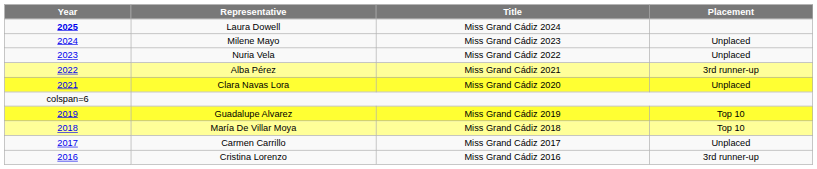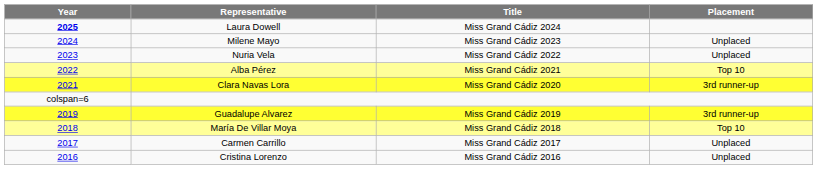Alba Pérez | Placement: 3rd runner-up -> Top 10
Clara Navas Lora | Placement: Unplaced -> 3rd runner-up
Guadalupe Alvarez | Placement: Top 10 -> 3rd runner-up
Cristina Lorenzo | Placement: 3rd runner-up -> Unplaced
